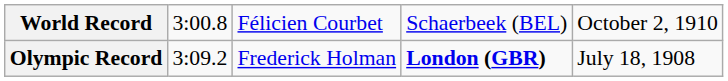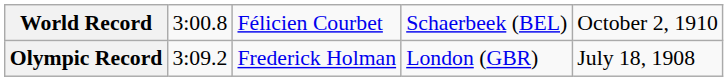Olympic Record | column 4: bold -> normal
